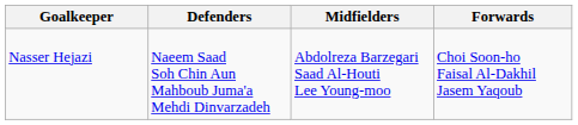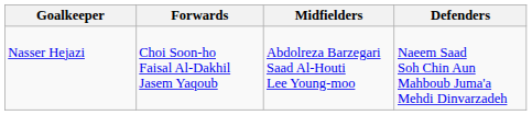columns swapped: Defenders <-> Forwards
